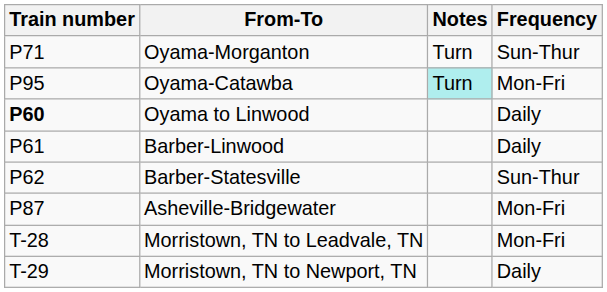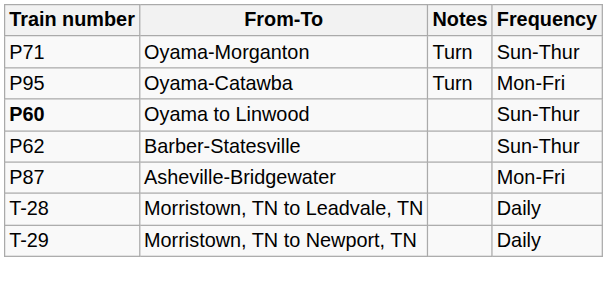Oyama-Catawba | Notes: paleturquoise background -> no background
Oyama to Linwood | Frequency: Daily -> Sun-Thur
- row: P61 | Barber-Linwood | Daily
Morristown, TN to Leadvale, TN | Frequency: Mon-Fri -> Daily
